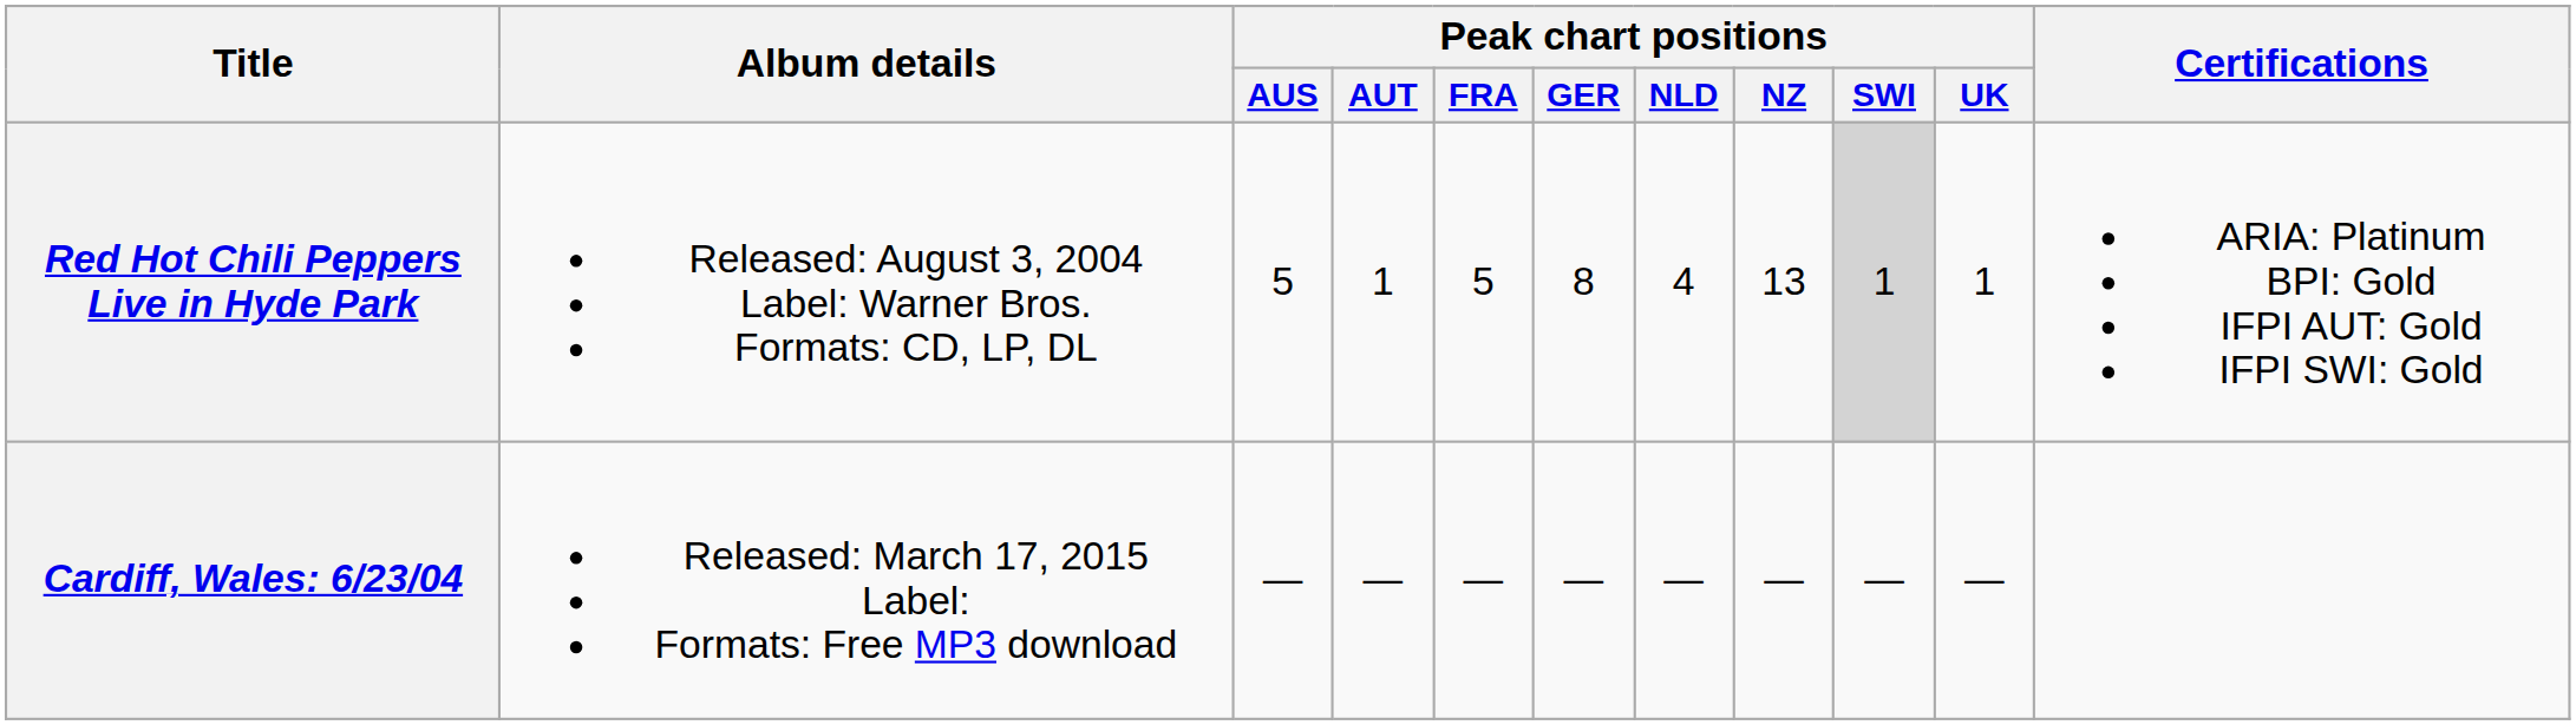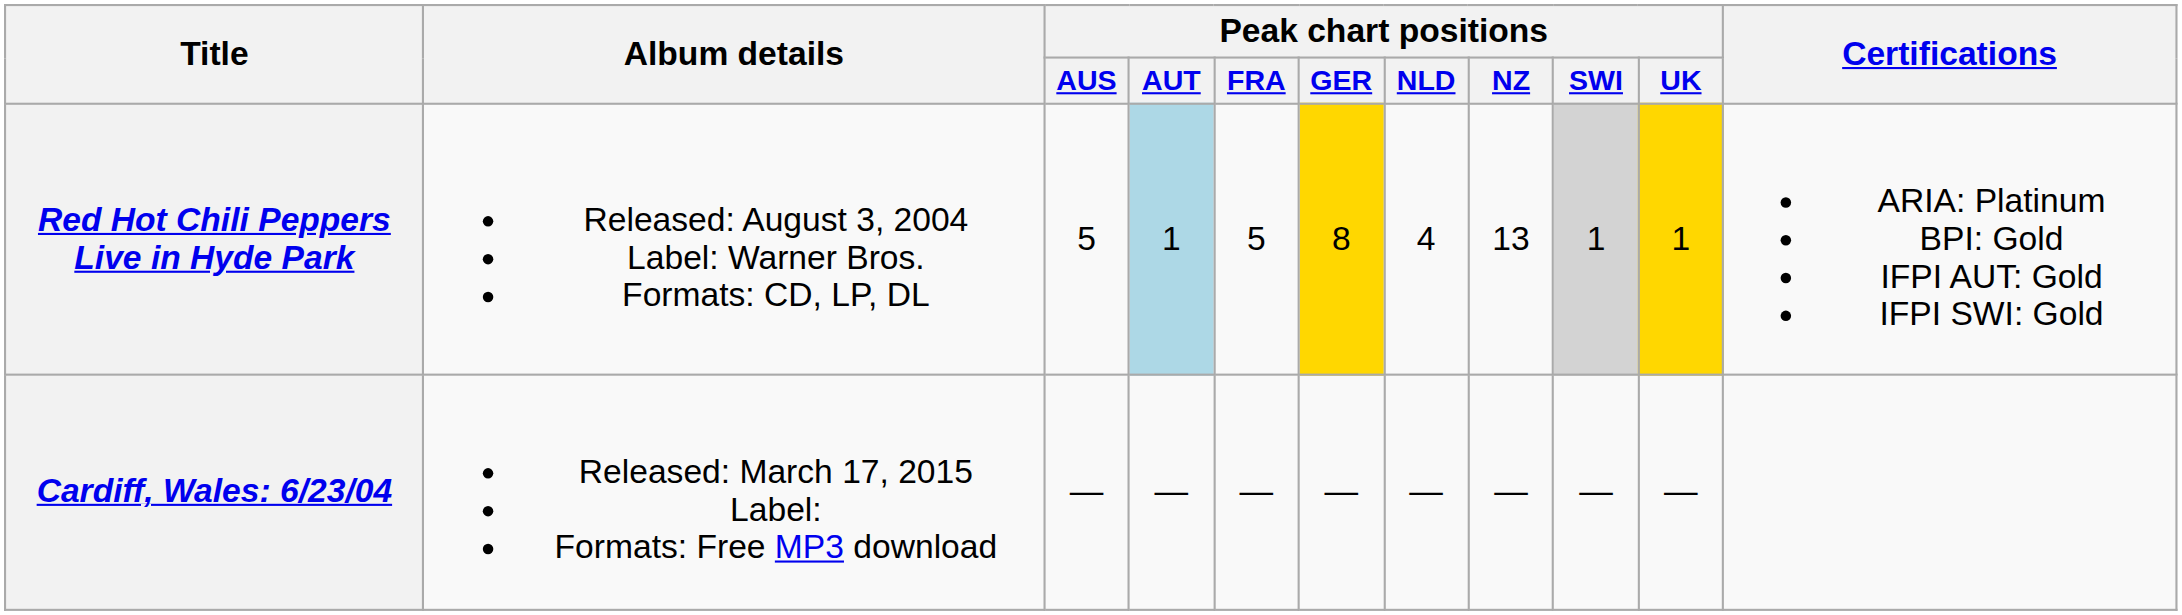Red Hot Chili Peppers Live in Hyde Park | Peak chart positions / AUT: no background -> lightblue background
Red Hot Chili Peppers Live in Hyde Park | Peak chart positions / GER: no background -> gold background
Red Hot Chili Peppers Live in Hyde Park | Peak chart positions / UK: no background -> gold background
